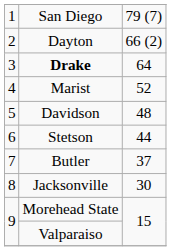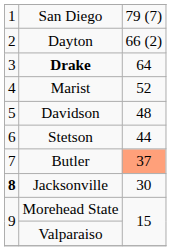Butler | column 3: no background -> lightsalmon background
Jacksonville | column 1: normal -> bold
